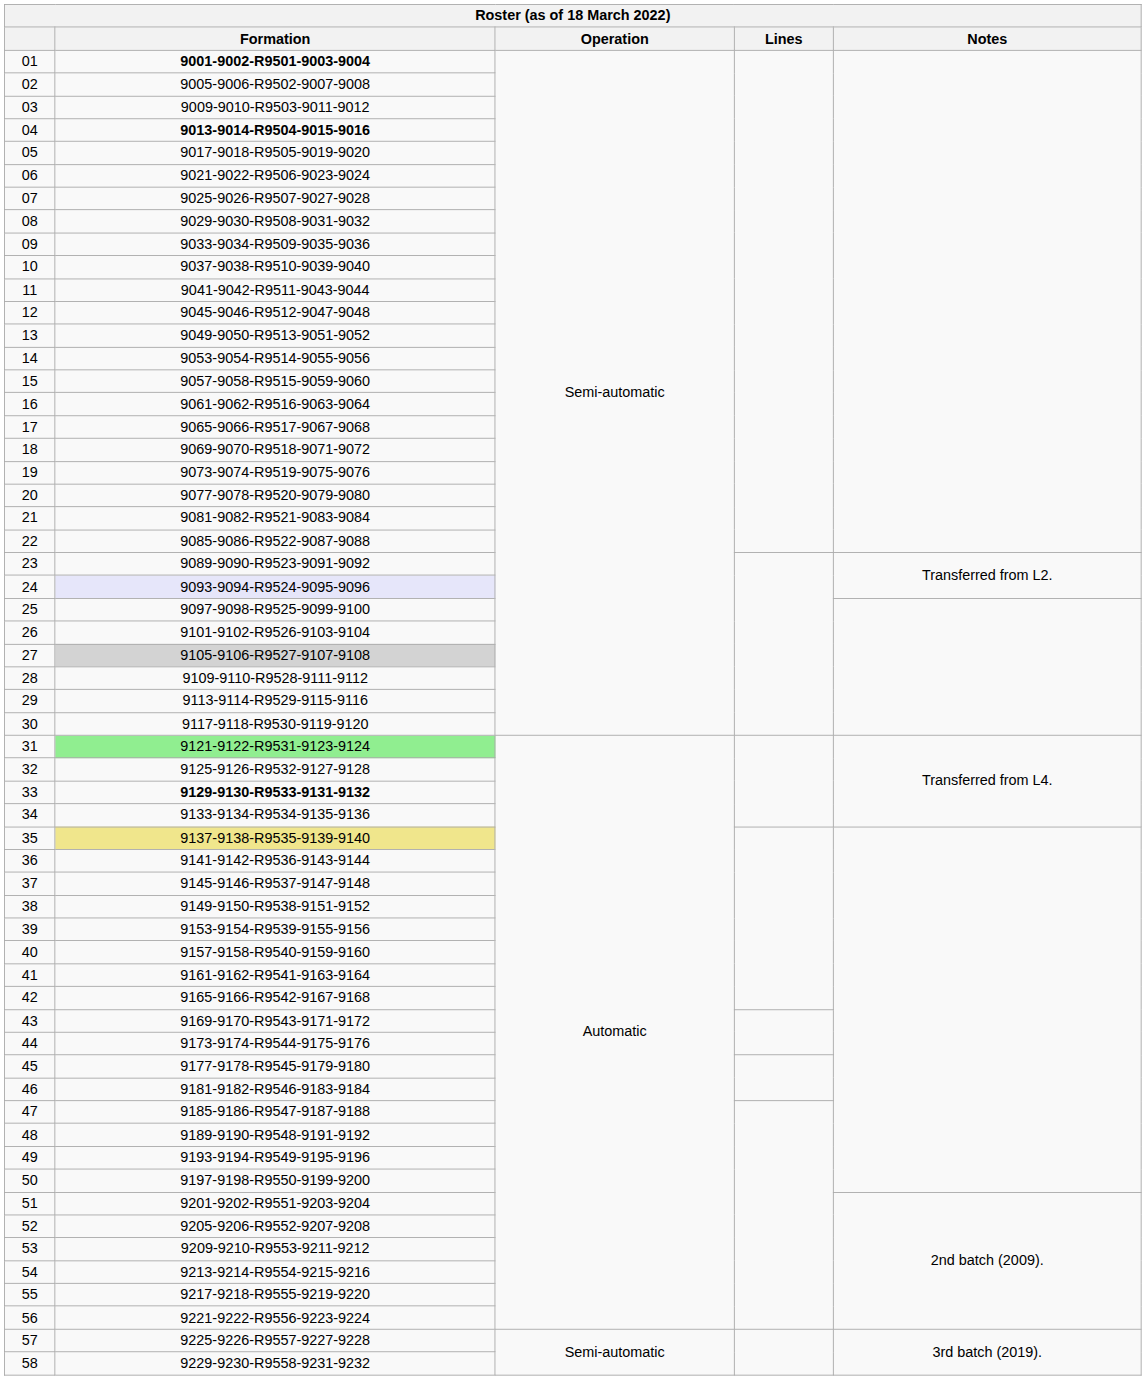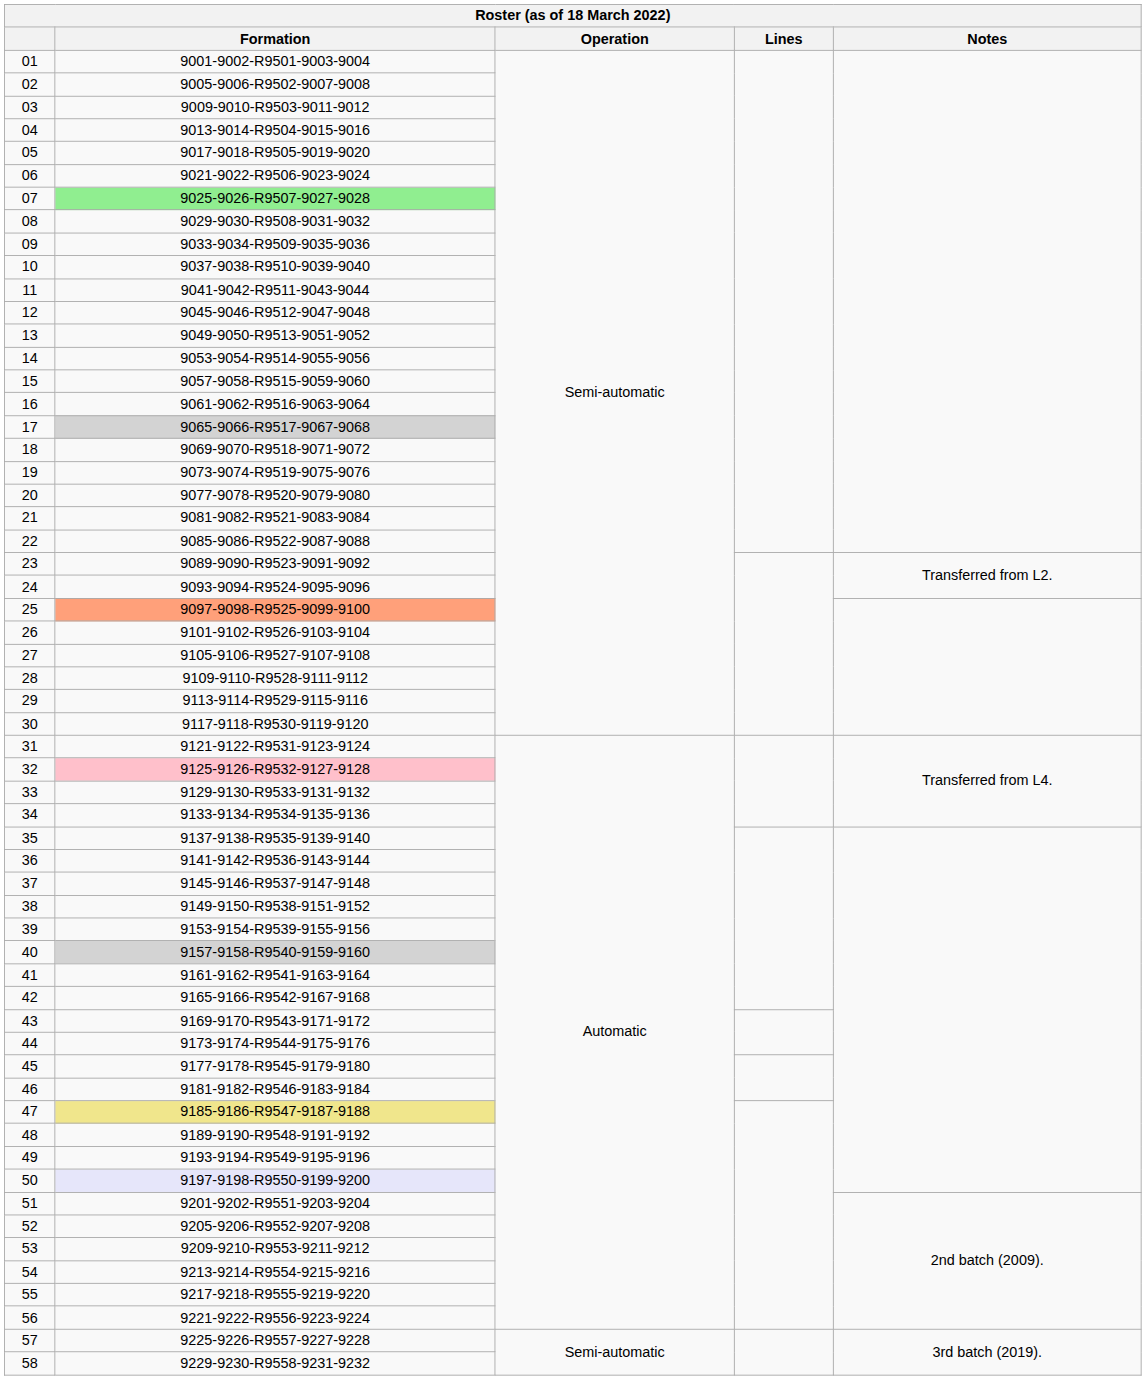01 | Formation: bold -> normal
04 | Formation: bold -> normal
07 | Formation: no background -> lightgreen background
17 | Formation: no background -> lightgrey background
24 | Formation: lavender background -> no background
25 | Formation: no background -> lightsalmon background
27 | Formation: lightgrey background -> no background
31 | Formation: lightgreen background -> no background
32 | Formation: no background -> pink background
33 | Formation: bold -> normal
35 | Formation: khaki background -> no background
40 | Formation: no background -> lightgrey background
47 | Formation: no background -> khaki background
50 | Formation: no background -> lavender background
